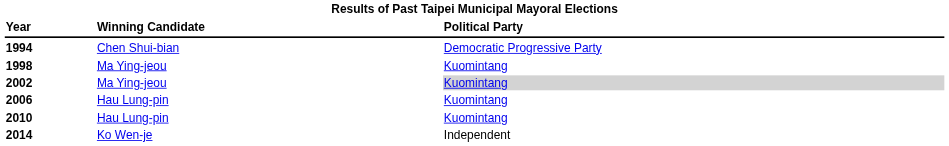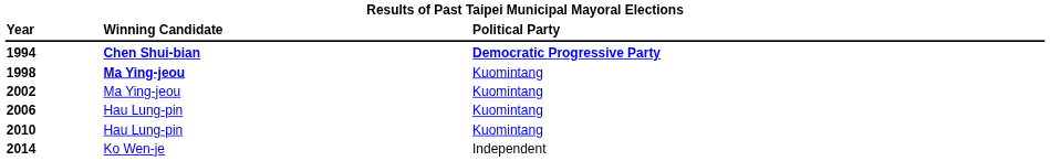1994 | column 2: normal -> bold
1994 | column 3: normal -> bold
1998 | column 2: normal -> bold
2002 | column 3: lightgrey background -> no background
